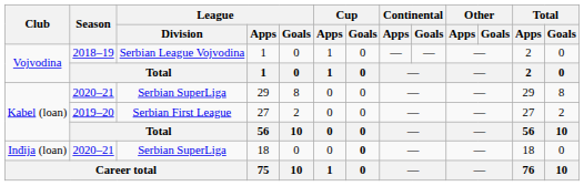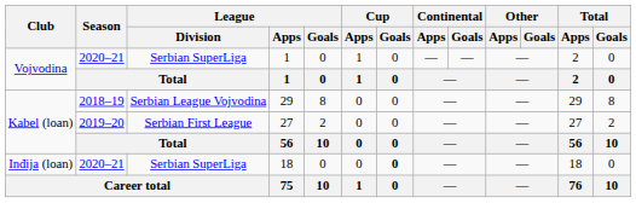row 3 | Season: 2018–19 -> 2020–21
row 3 | League / Division: Serbian League Vojvodina -> Serbian SuperLiga
row 5 | Season: 2020–21 -> 2018–19
row 5 | League / Division: Serbian SuperLiga -> Serbian League Vojvodina
